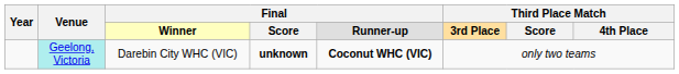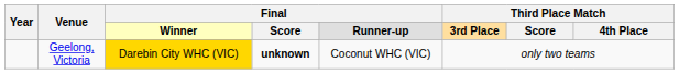row 3 | Venue: paleturquoise background -> no background
row 3 | column 3: no background -> gold background
row 3 | column 5: bold -> normal
